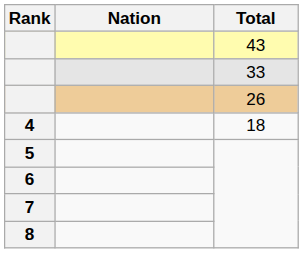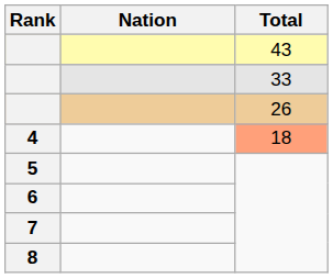4 | Total: no background -> lightsalmon background
